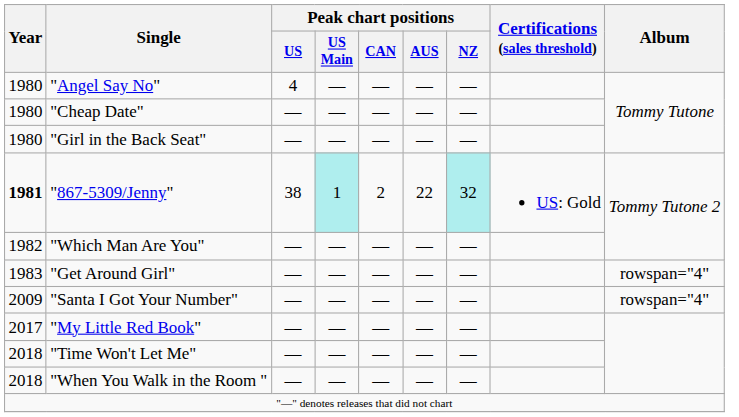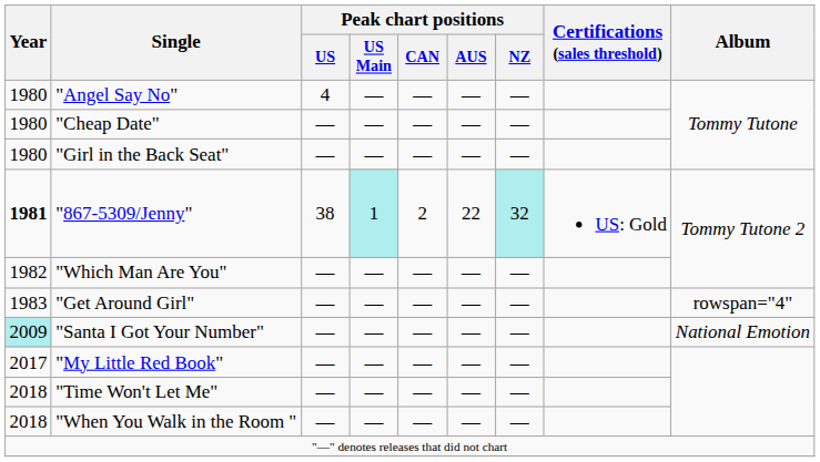"Santa I Got Your Number" | Year: no background -> paleturquoise background
"Santa I Got Your Number" | Album: rowspan="4" -> National Emotion
